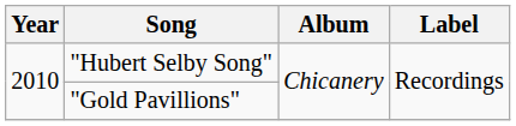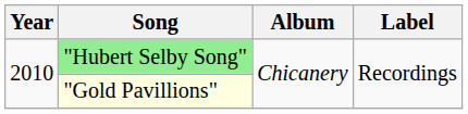"Hubert Selby Song" | Song: no background -> lightgreen background
"Gold Pavillions" | Song: no background -> lightyellow background
